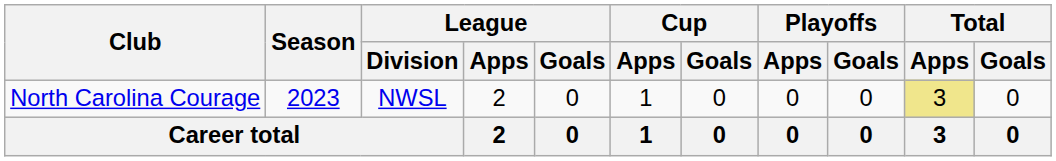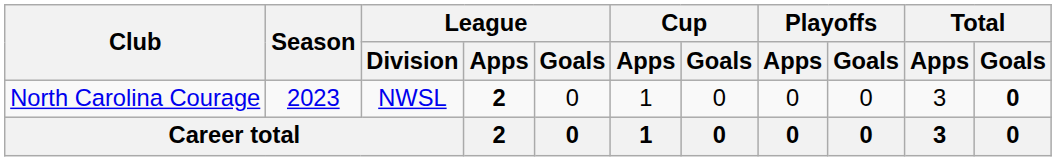North Carolina Courage | League / Apps: normal -> bold
North Carolina Courage | Total / Apps: khaki background -> no background
North Carolina Courage | Total / Goals: normal -> bold
